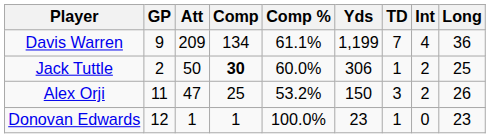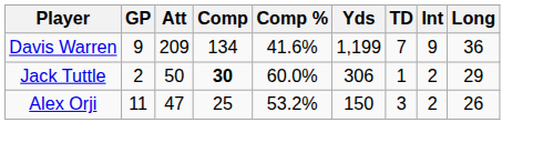Davis Warren | Comp %: 61.1% -> 41.6%
Davis Warren | Int: 4 -> 9
Jack Tuttle | Long: 25 -> 29
- row: Donovan Edwards | 12 | 1 | 1 | 100.0% | 23 | 1 | 0 | 23
